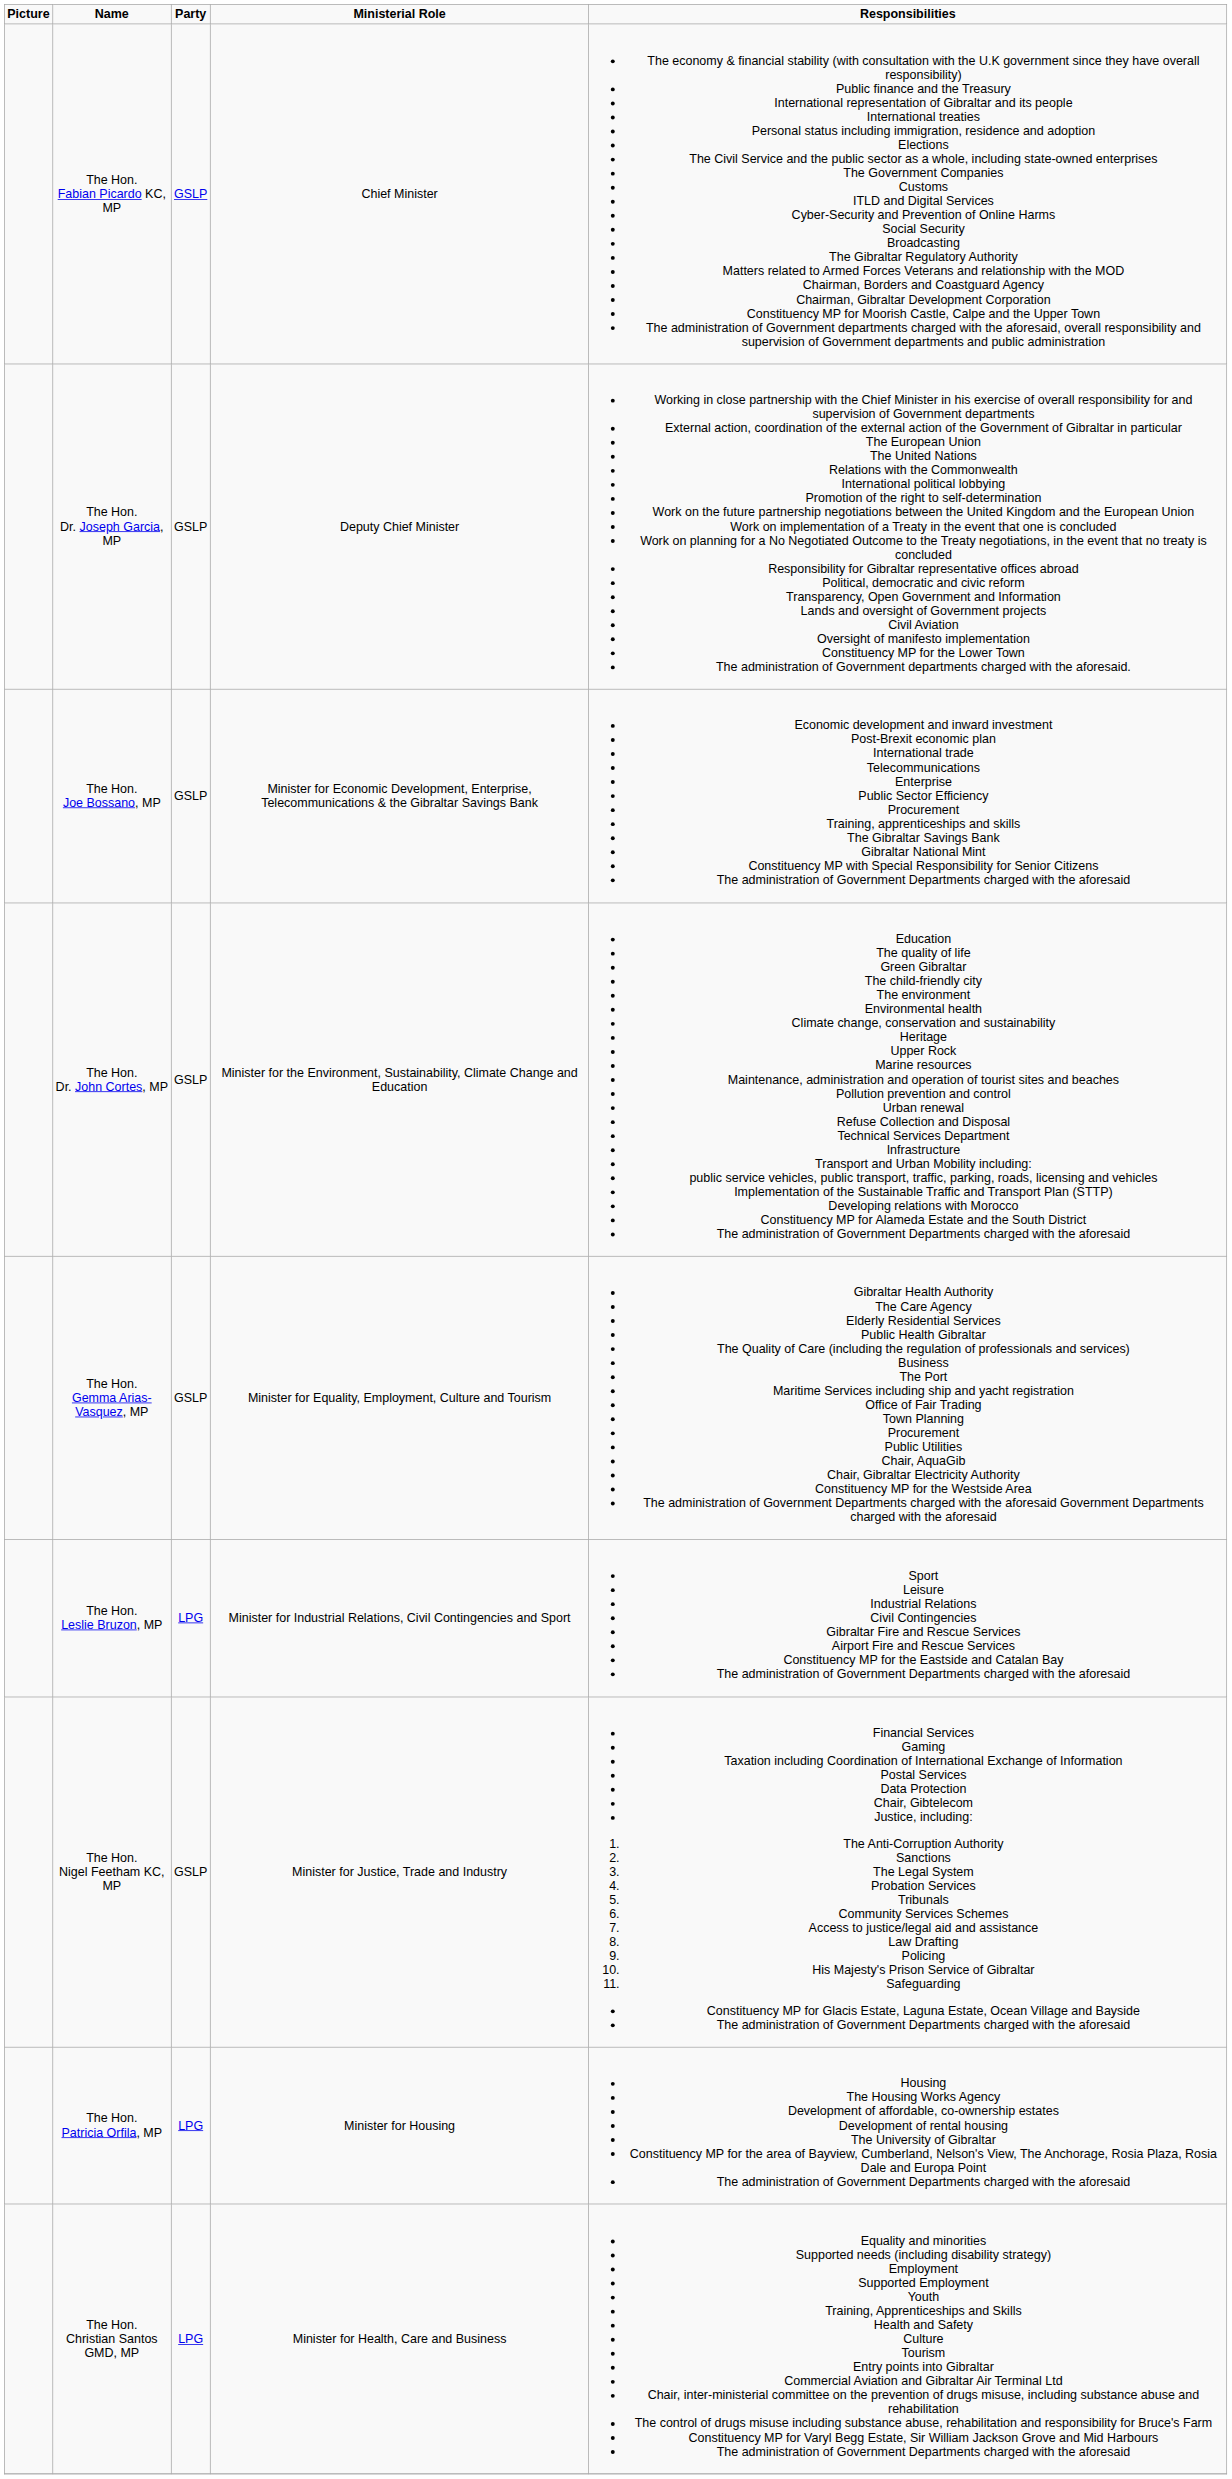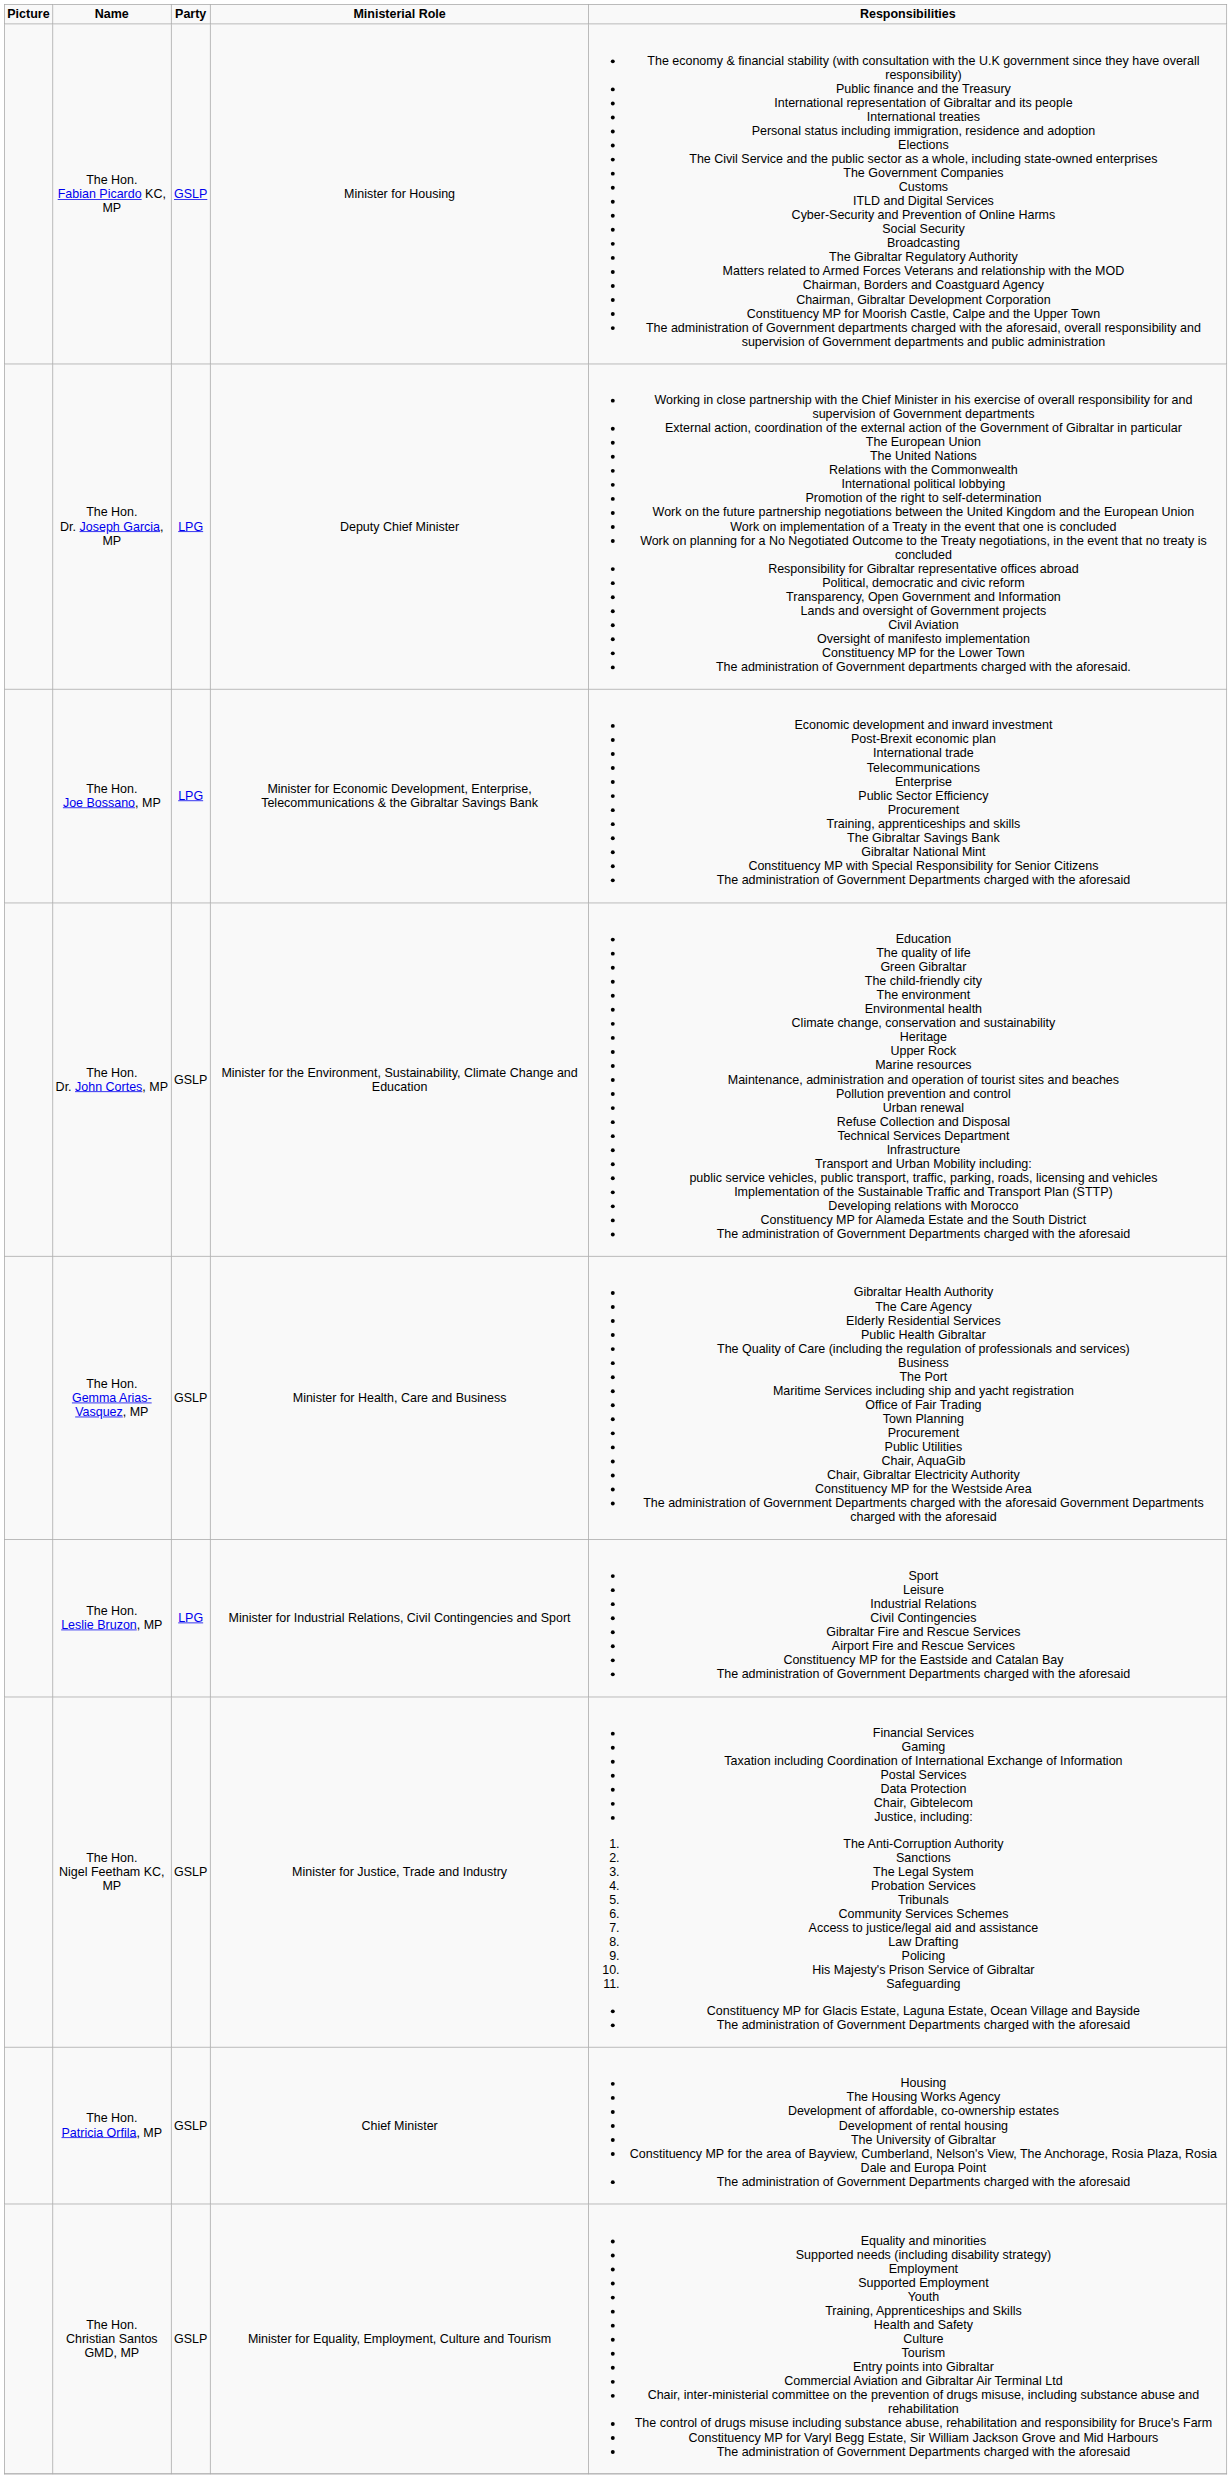The Hon. Fabian Picardo KC, MP | Ministerial Role: Chief Minister -> Minister for Housing
The Hon. Dr. Joseph Garcia, MP | Party: GSLP -> LPG
The Hon. Joe Bossano, MP | Party: GSLP -> LPG
The Hon. Gemma Arias-Vasquez, MP | Ministerial Role: Minister for Equality, Employment, Culture and Tourism -> Minister for Health, Care and Business
The Hon. Patricia Orfila, MP | Party: LPG -> GSLP
The Hon. Patricia Orfila, MP | Ministerial Role: Minister for Housing -> Chief Minister
The Hon. Christian Santos GMD, MP | Party: LPG -> GSLP
The Hon. Christian Santos GMD, MP | Ministerial Role: Minister for Health, Care and Business -> Minister for Equality, Employment, Culture and Tourism
